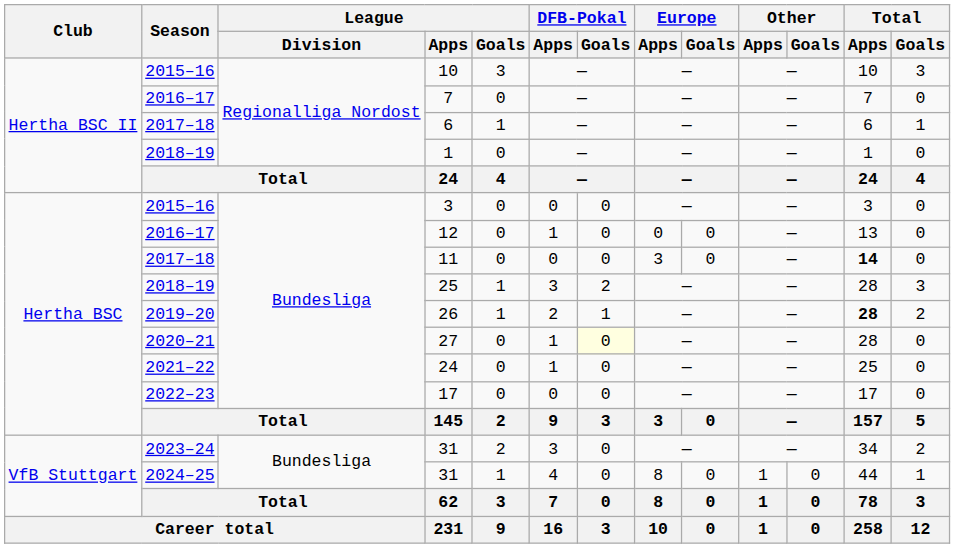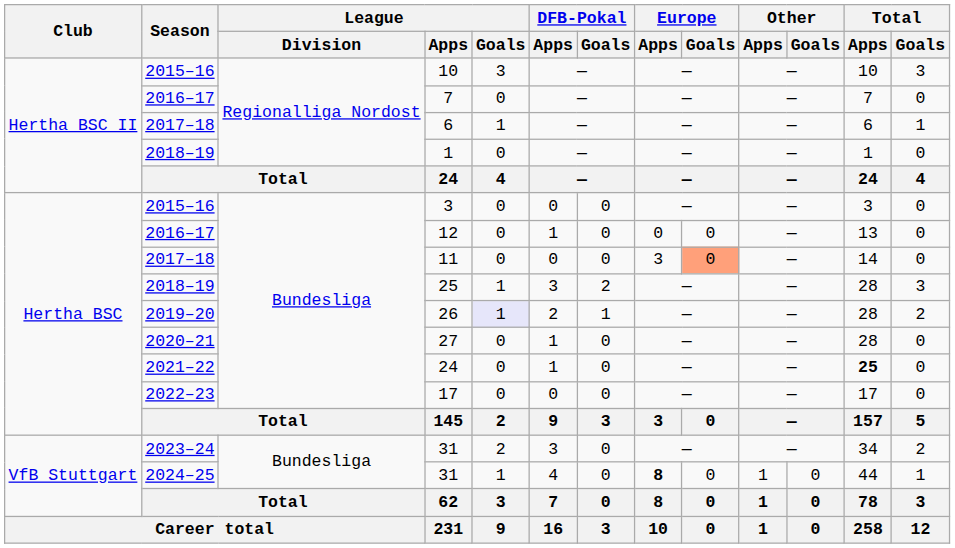11 | Europe / Goals: no background -> lightsalmon background
11 | Total / Apps: bold -> normal
26 | League / Goals: no background -> lavender background
26 | Total / Apps: bold -> normal
27 | DFB-Pokal / Goals: lightyellow background -> no background
2021–22 / 24 | Total / Apps: normal -> bold
2024–25 / 31 | Europe / Apps: normal -> bold
